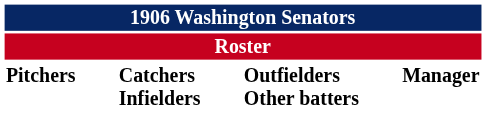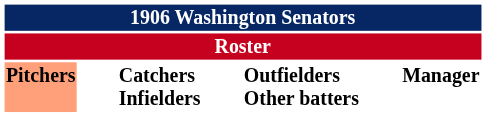Pitchers | column 1: no background -> lightsalmon background
